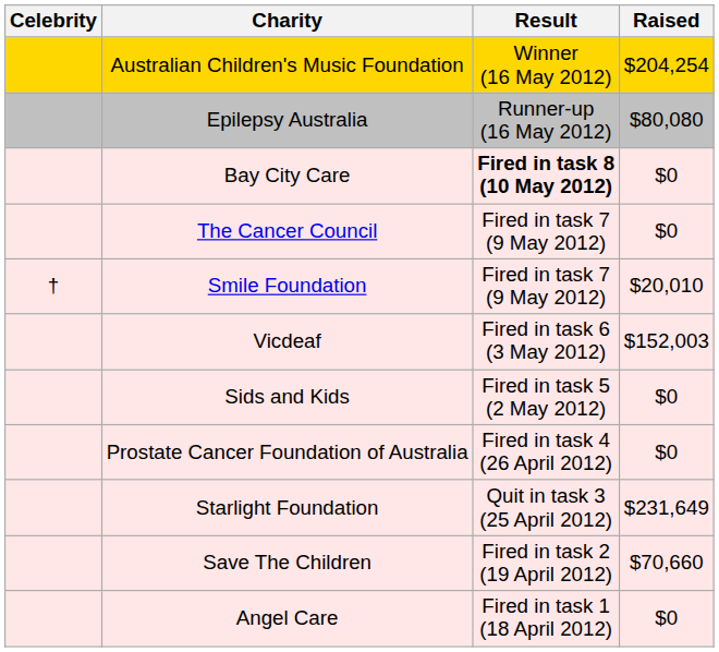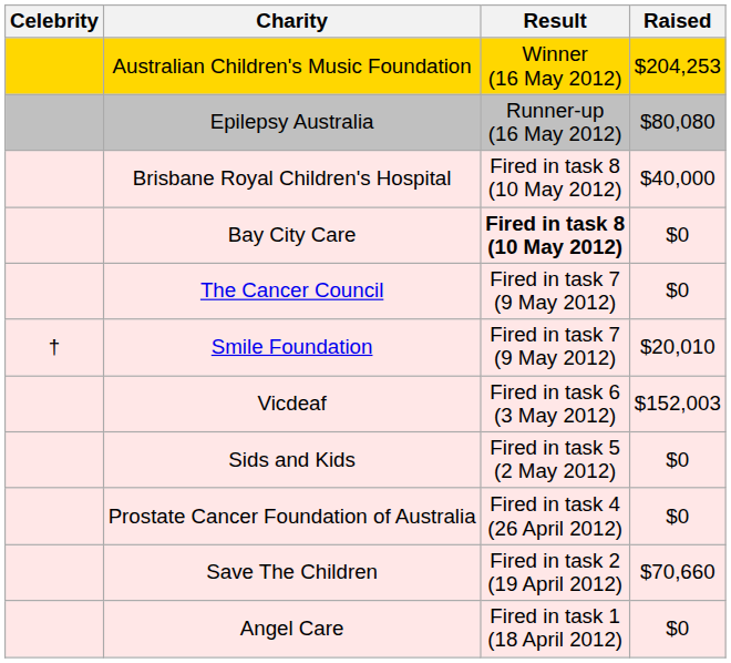Australian Children's Music Foundation | Raised: $204,254 -> $204,253
+ row: Brisbane Royal Children's Hospital | Fired in task 8 (10 May 2012) | $40,000
- row: Starlight Foundation | Quit in task 3 (25 April 2012) | $231,649
